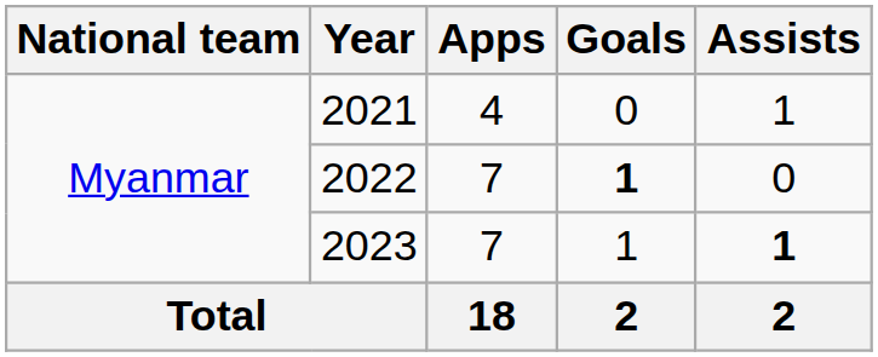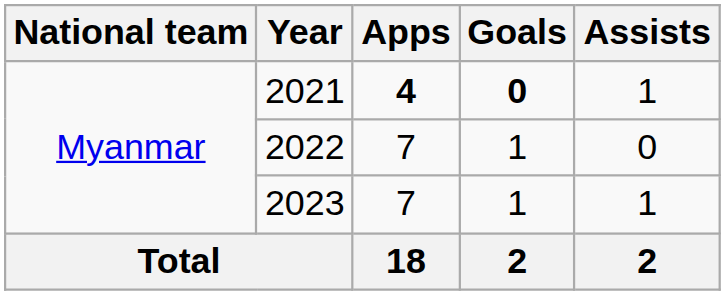2021 | Apps: normal -> bold
2021 | Goals: normal -> bold
2022 | Goals: bold -> normal
2023 | Assists: bold -> normal
